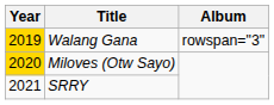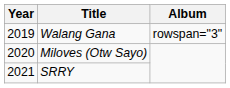Walang Gana | Year: gold background -> no background
Miloves (Otw Sayo) | Year: gold background -> no background
